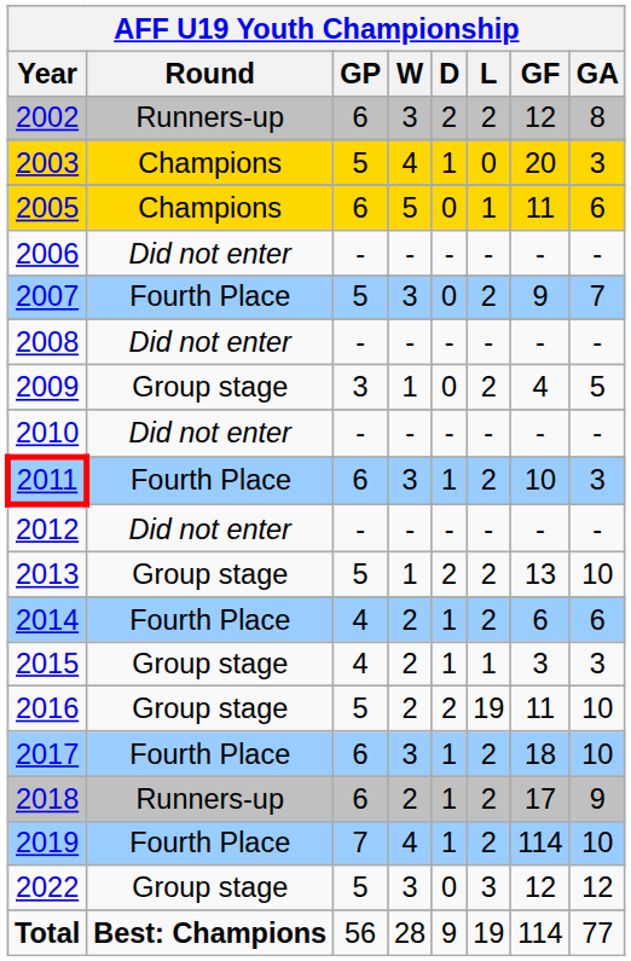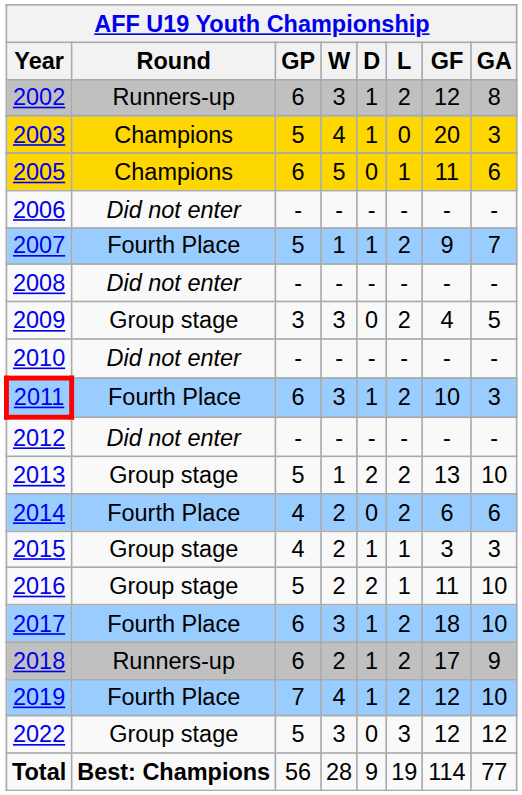2002 | D: 2 -> 1
2007 | W: 3 -> 1
2007 | D: 0 -> 1
2009 | W: 1 -> 3
2014 | D: 1 -> 0
2016 | L: 19 -> 1
2019 | GF: 114 -> 12
